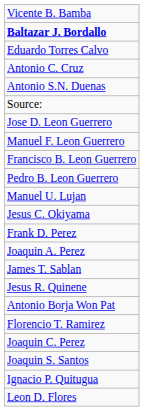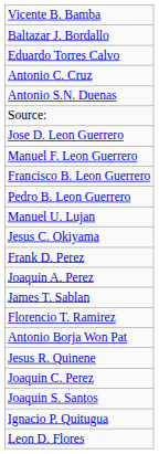row 2 | column 1: bold -> normal
row 16 | column 1: Jesus R. Quinene -> Florencio T. Ramirez
row 18 | column 1: Florencio T. Ramirez -> Jesus R. Quinene
